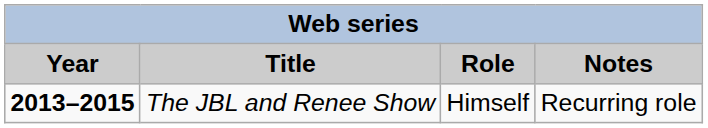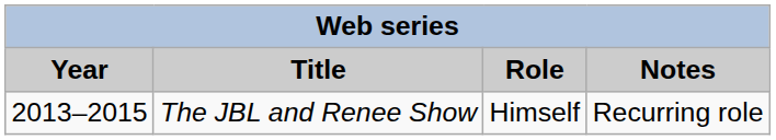The JBL and Renee Show | Year: bold -> normal
